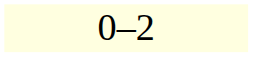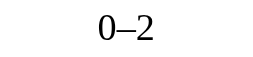row 1 | column 1: lightyellow background -> no background
